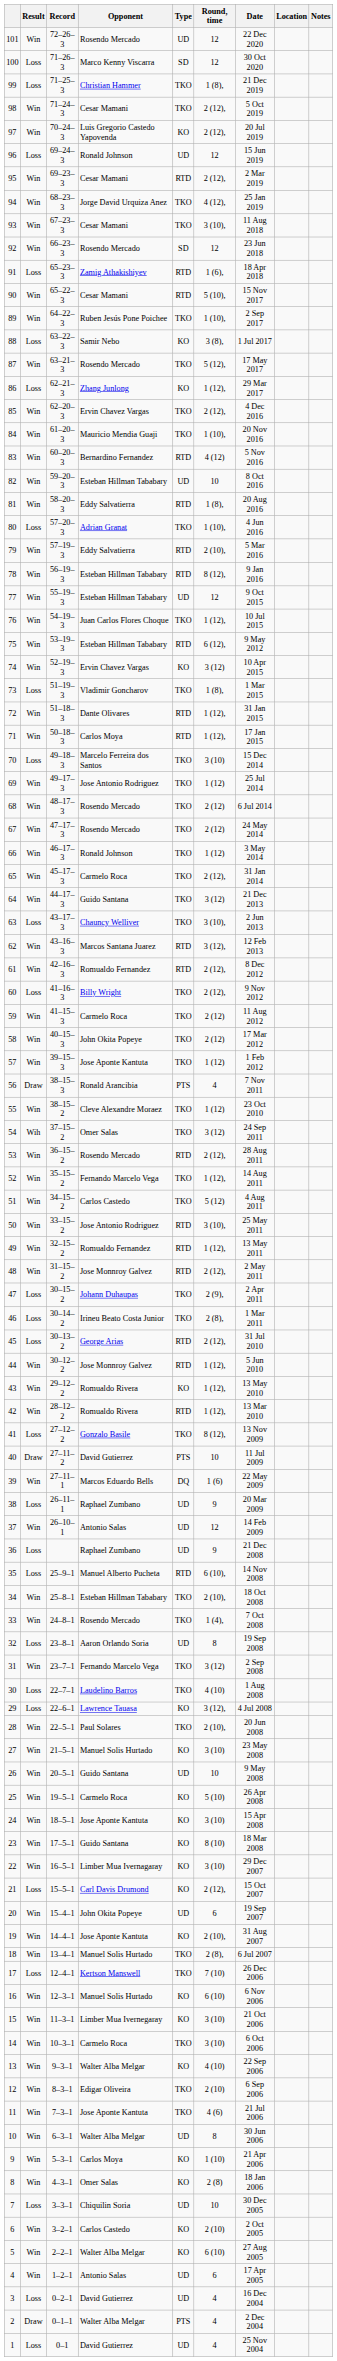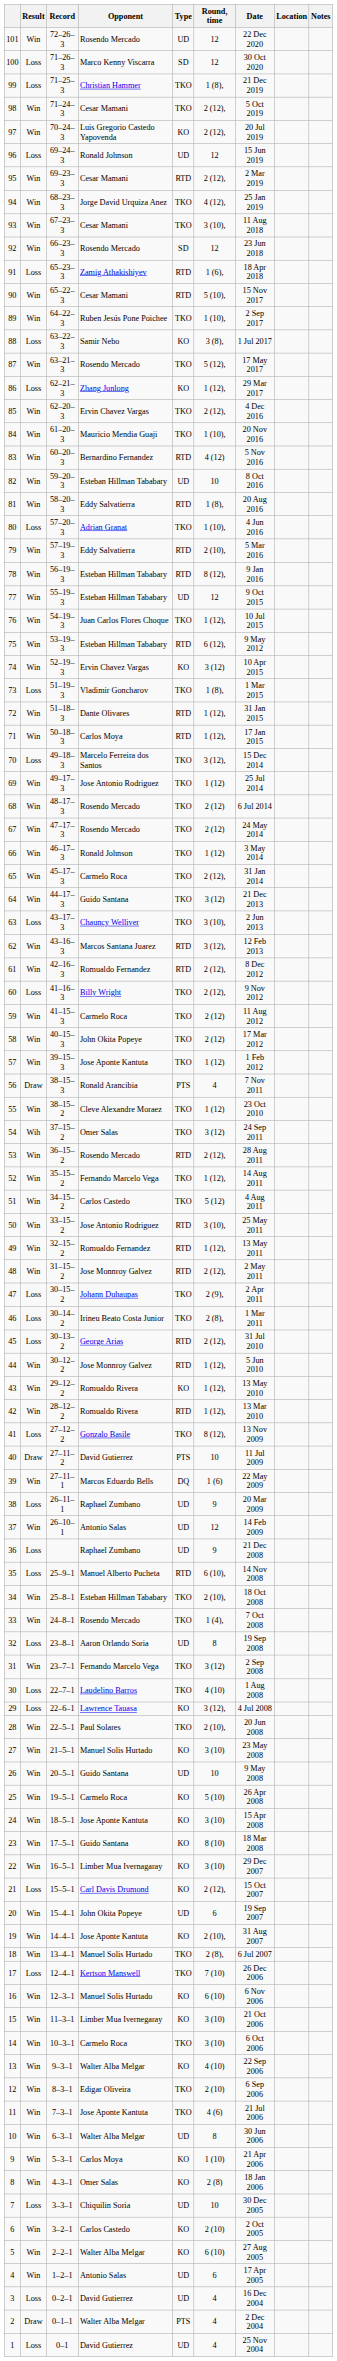70 | Round, time: 3 (10) -> 3 (12),
